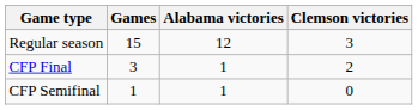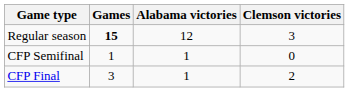Regular season | Games: normal -> bold
rows swapped: CFP Final <-> CFP Semifinal
